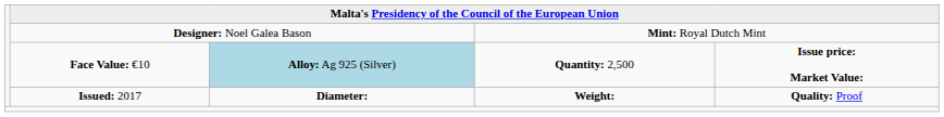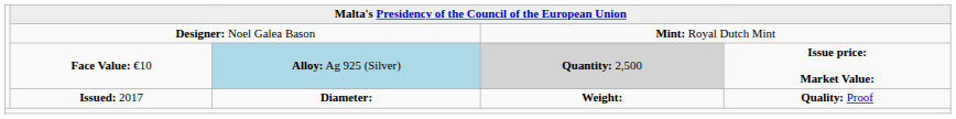Face Value: €10 | column 4: no background -> lightgrey background
